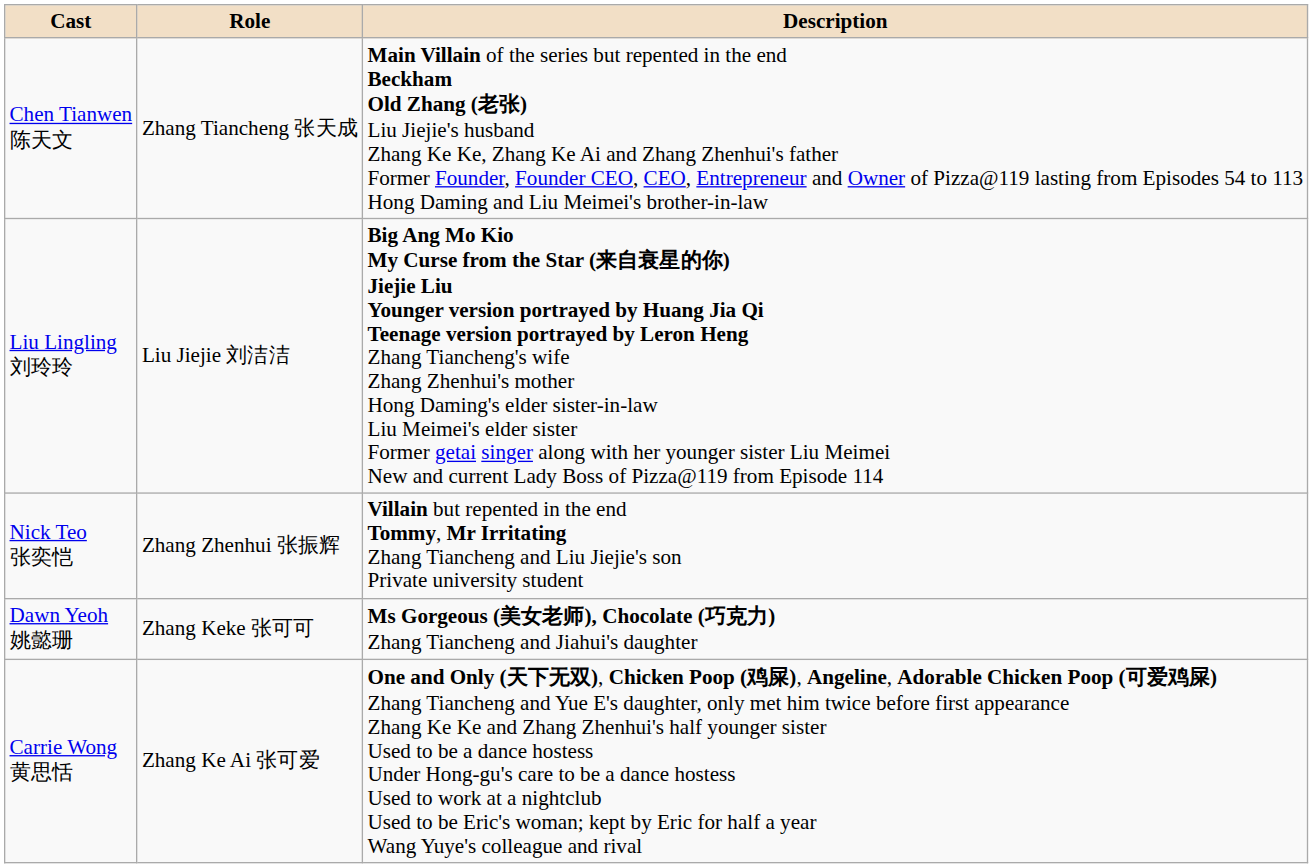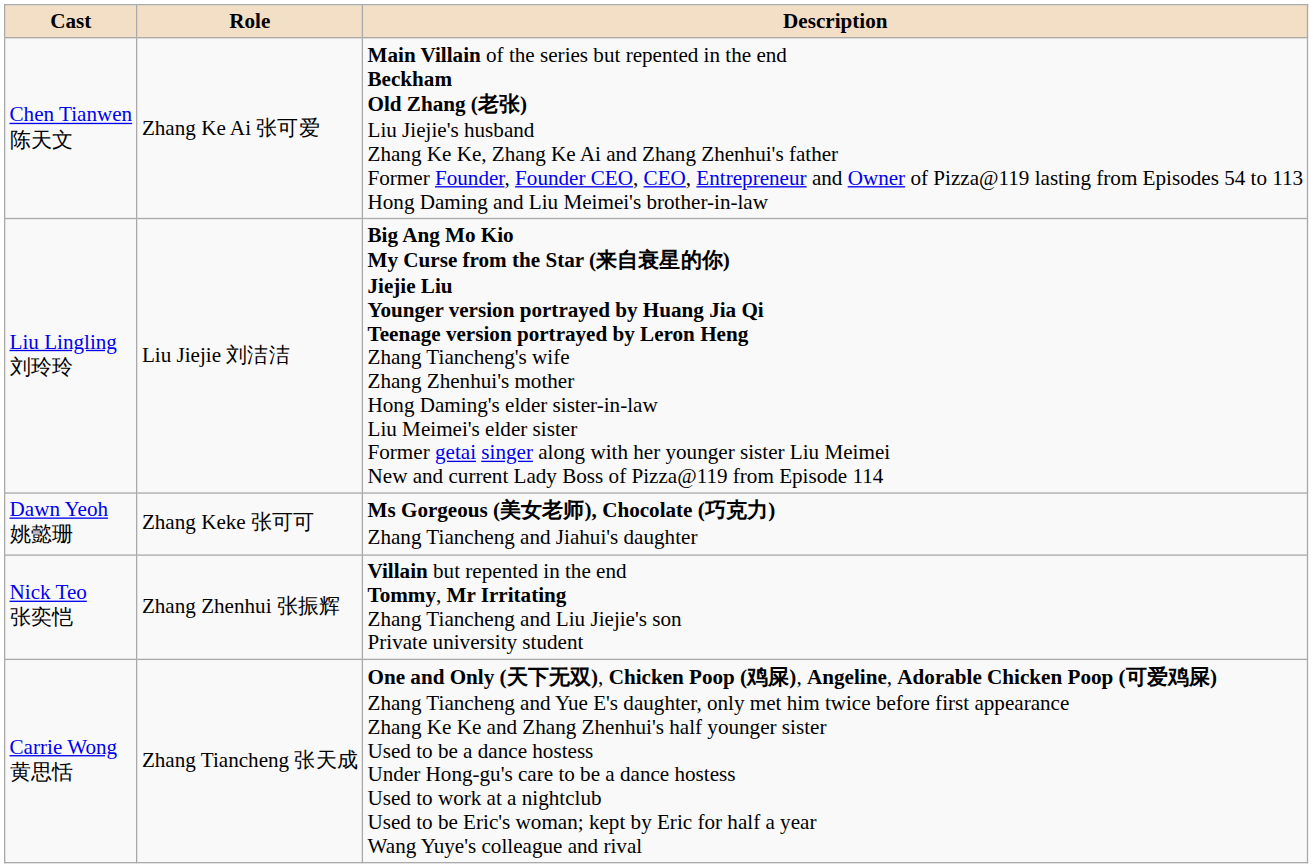Chen Tianwen 陈天文 | Role: Zhang Tiancheng 张天成 -> Zhang Ke Ai 张可爱
rows swapped: Dawn Yeoh 姚懿珊 <-> Nick Teo 张奕恺
Carrie Wong 黄思恬 | Role: Zhang Ke Ai 张可爱 -> Zhang Tiancheng 张天成
